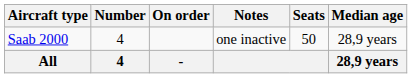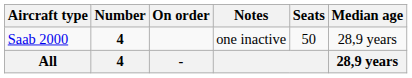Saab 2000 | Number: normal -> bold
